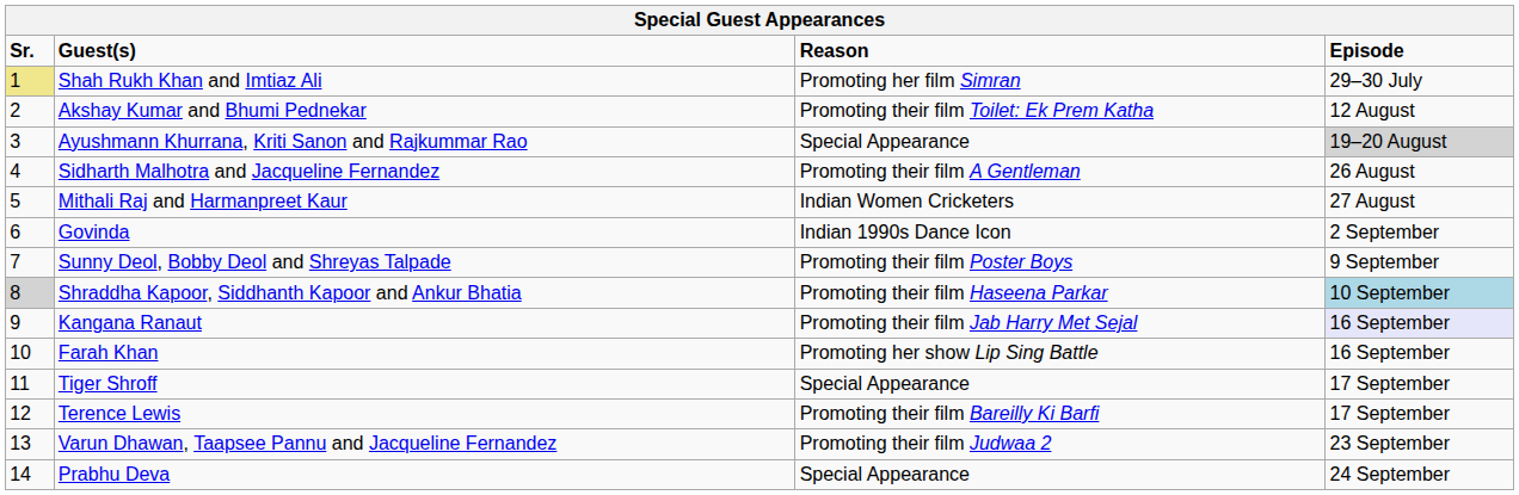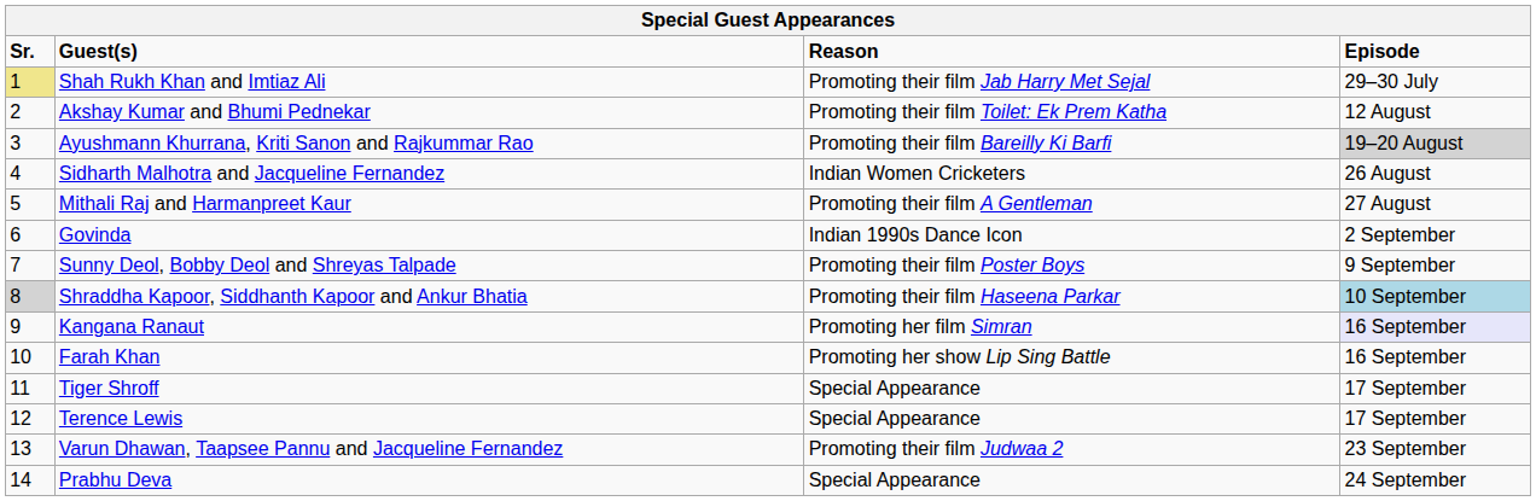Shah Rukh Khan and Imtiaz Ali | Reason: Promoting her film Simran -> Promoting their film Jab Harry Met Sejal
Ayushmann Khurrana, Kriti Sanon and Rajkummar Rao | Reason: Special Appearance -> Promoting their film Bareilly Ki Barfi
Sidharth Malhotra and Jacqueline Fernandez | Reason: Promoting their film A Gentleman -> Indian Women Cricketers
Mithali Raj and Harmanpreet Kaur | Reason: Indian Women Cricketers -> Promoting their film A Gentleman
Kangana Ranaut | Reason: Promoting their film Jab Harry Met Sejal -> Promoting her film Simran
Terence Lewis | Reason: Promoting their film Bareilly Ki Barfi -> Special Appearance
